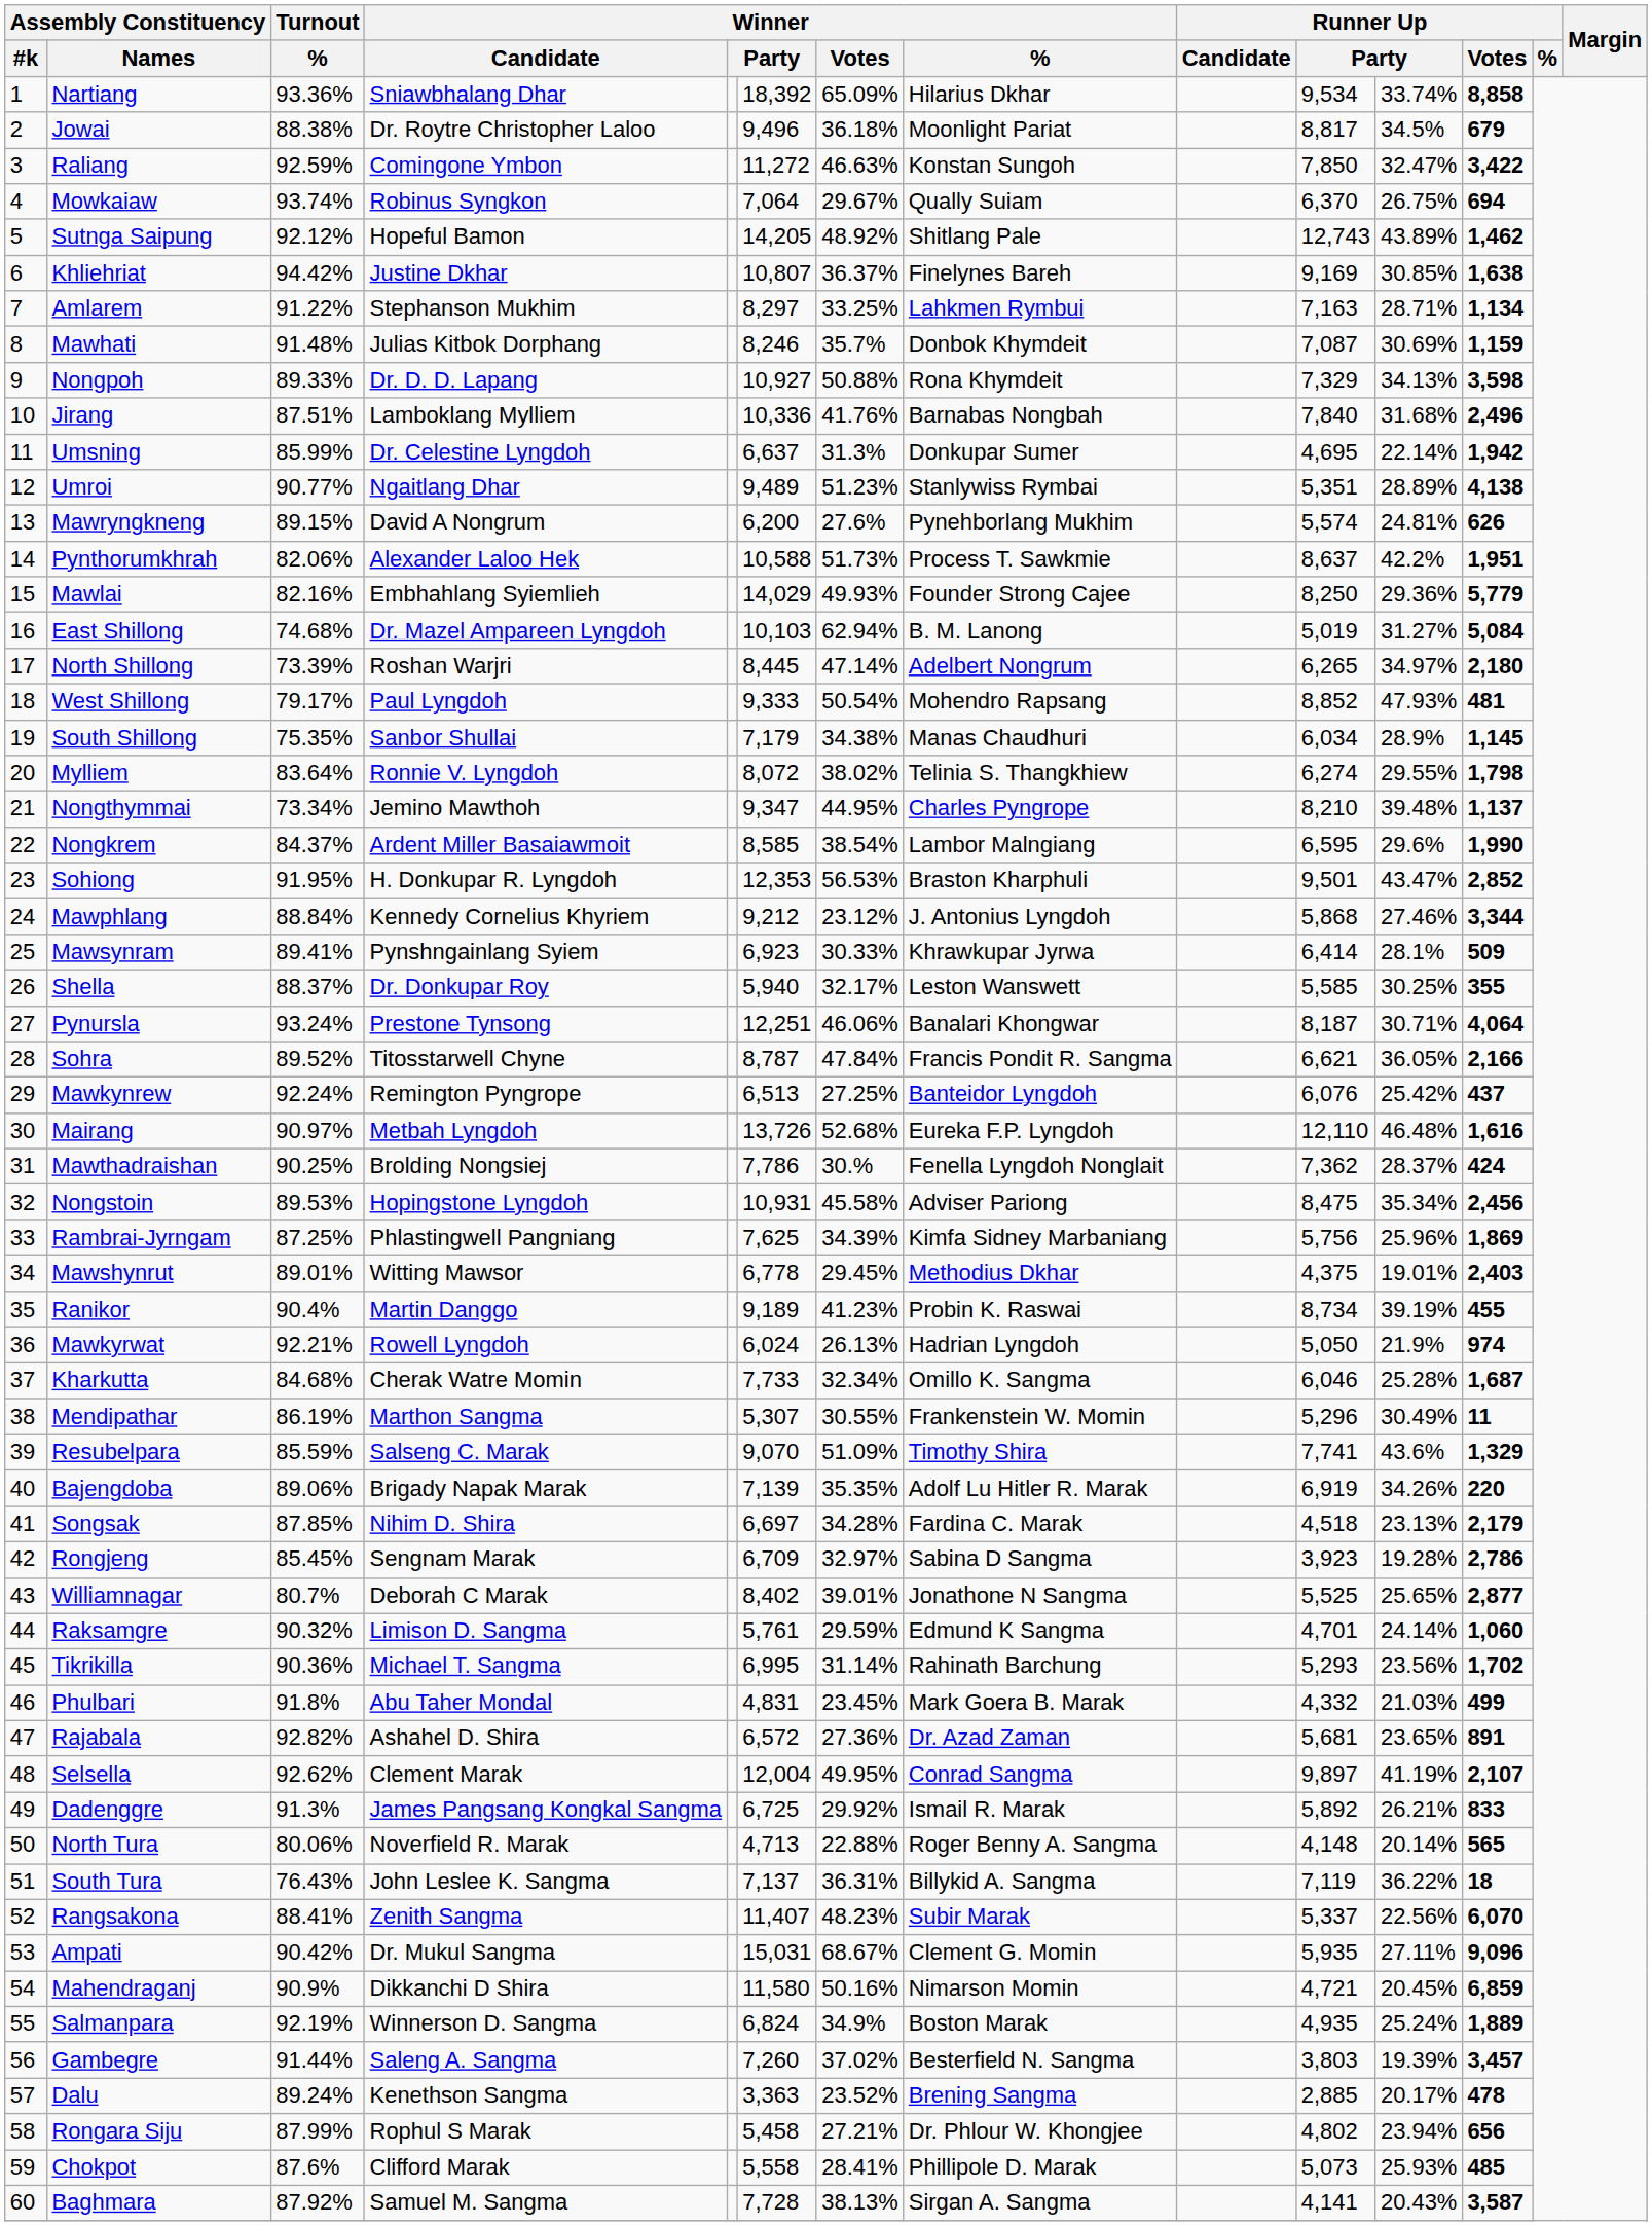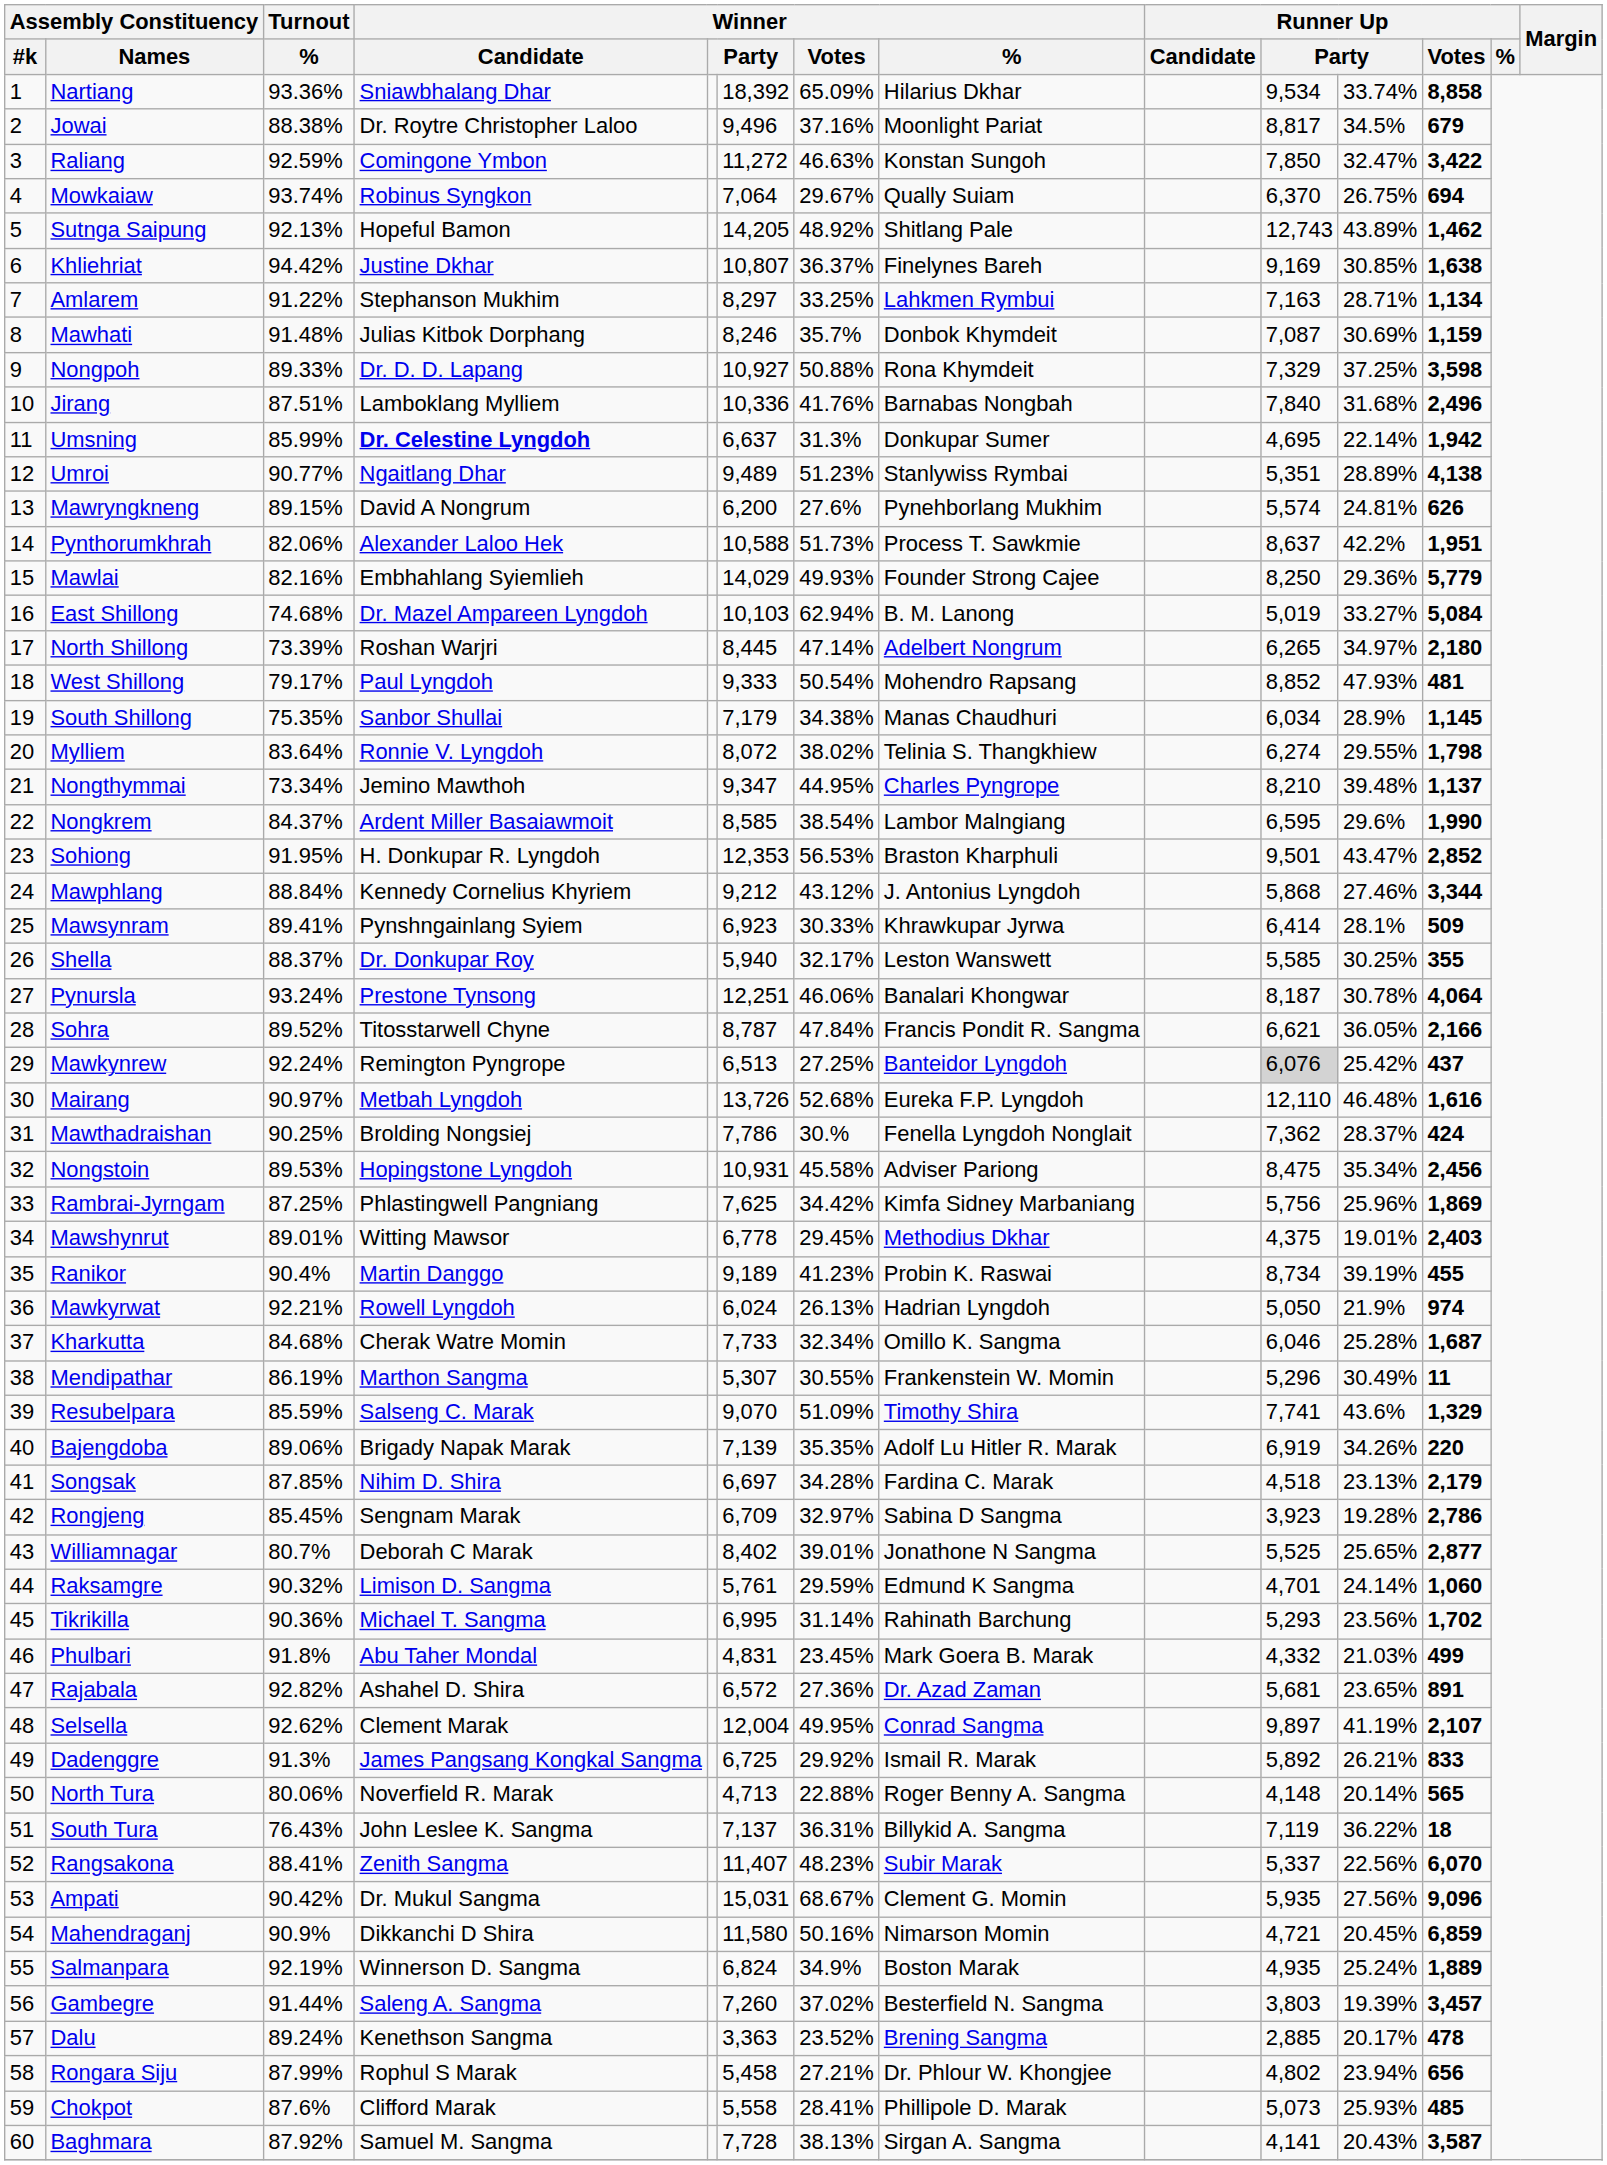Jowai | Winner / Votes: 36.18% -> 37.16%
Sutnga Saipung | Turnout / %: 92.12% -> 92.13%
Nongpoh | column 11: 34.13% -> 37.25%
Umsning | Winner / Candidate: normal -> bold
East Shillong | column 11: 31.27% -> 33.27%
Mawphlang | Winner / Votes: 23.12% -> 43.12%
Pynursla | column 11: 30.71% -> 30.78%
Mawkynrew | column 10: no background -> lightgrey background
Rambrai-Jyrngam | Winner / Votes: 34.39% -> 34.42%
Ampati | column 11: 27.11% -> 27.56%
